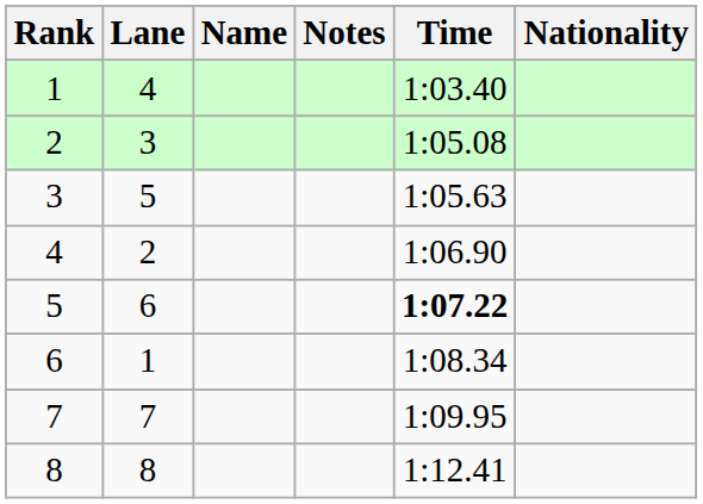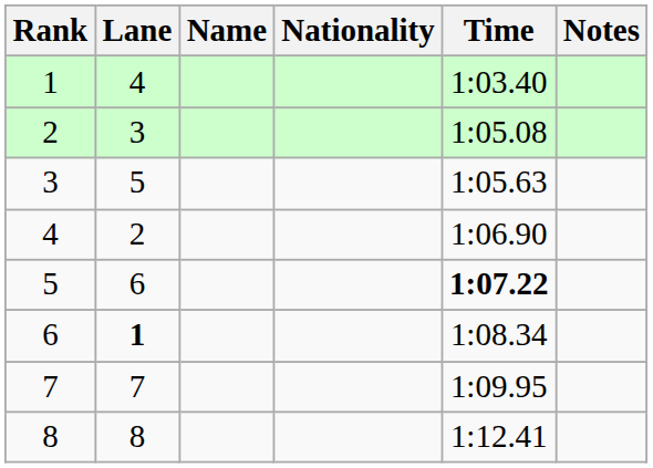columns swapped: Nationality <-> Notes
row 7 | Lane: normal -> bold
